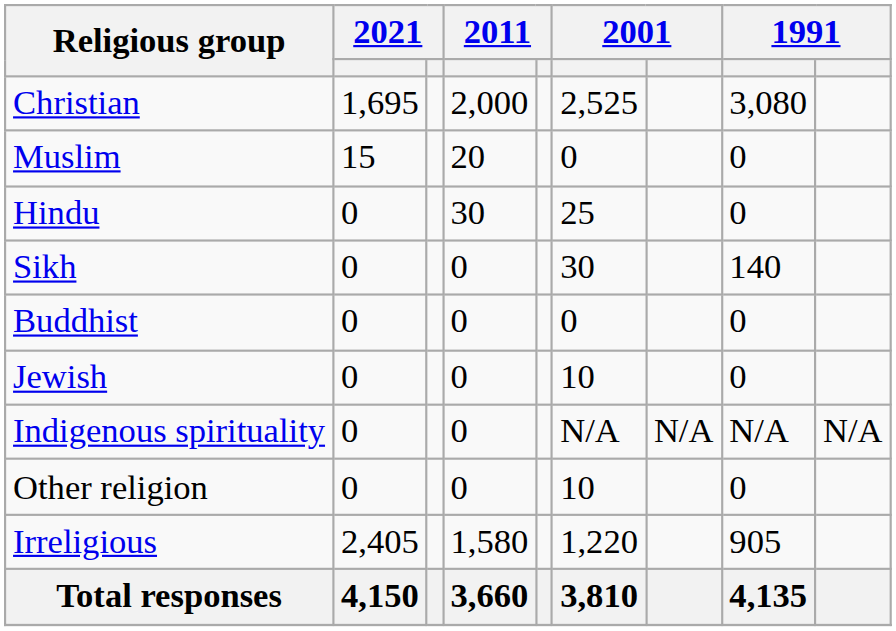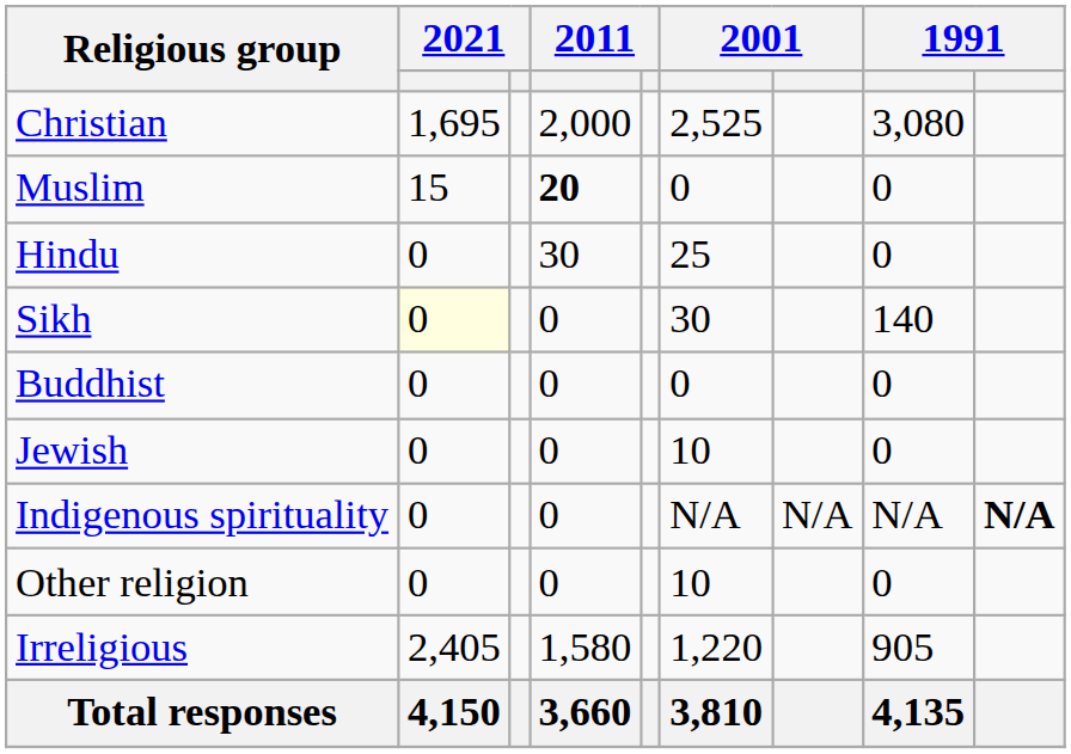Muslim | column 4: normal -> bold
Sikh | column 2: no background -> lightyellow background
Indigenous spirituality | column 9: normal -> bold
